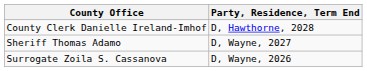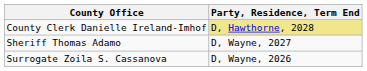County Clerk Danielle Ireland-Imhof | Party, Residence, Term End: no background -> khaki background
